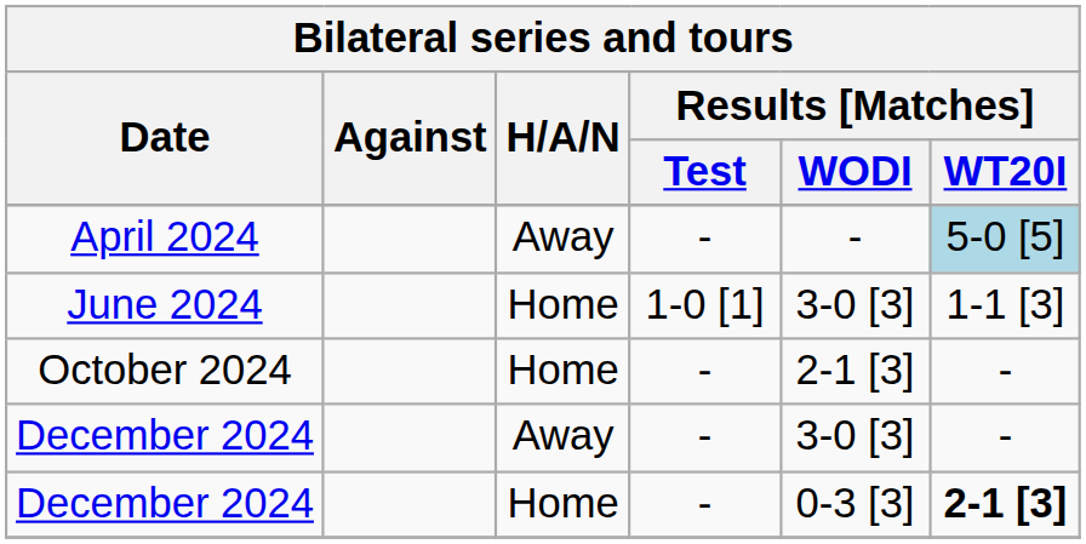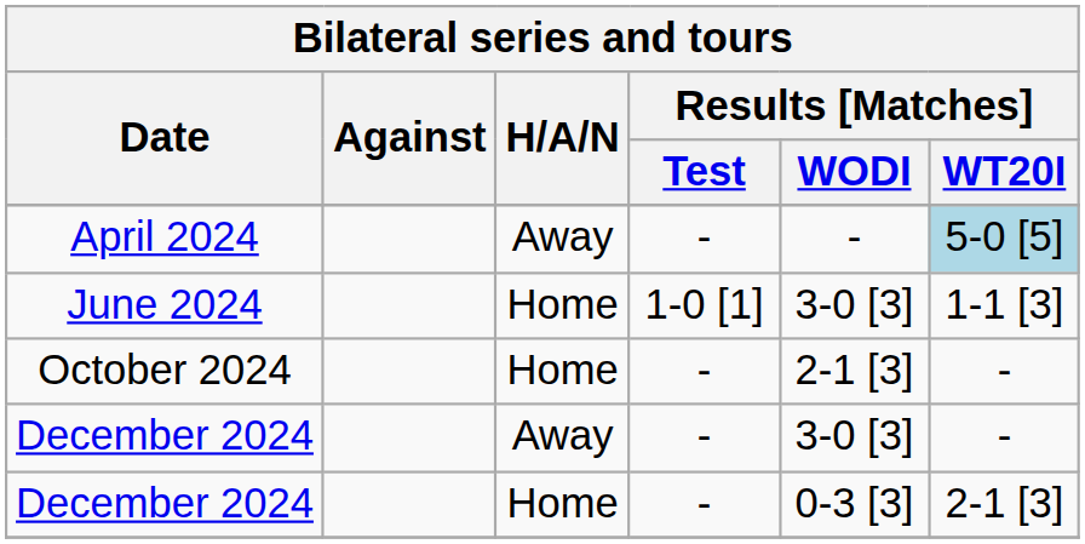December 2024 / Home | Bilateral series and tours / Results [Matches] / WT20I: bold -> normal
